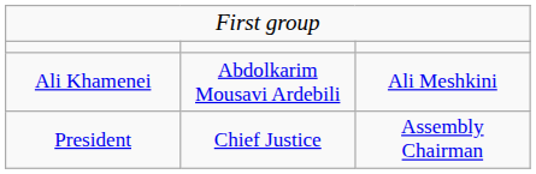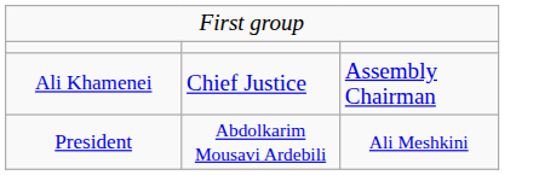Ali Khamenei | column 2: Abdolkarim Mousavi Ardebili -> Chief Justice
Ali Khamenei | column 3: Ali Meshkini -> Assembly Chairman
President | column 2: Chief Justice -> Abdolkarim Mousavi Ardebili
President | column 3: Assembly Chairman -> Ali Meshkini
